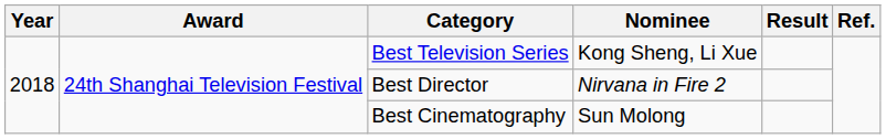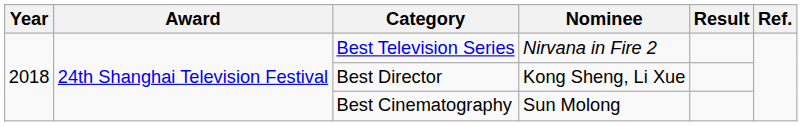Best Television Series | Nominee: Kong Sheng, Li Xue -> Nirvana in Fire 2
Best Director | Nominee: Nirvana in Fire 2 -> Kong Sheng, Li Xue
